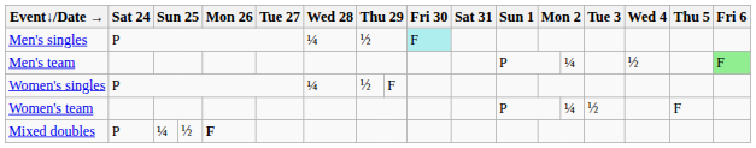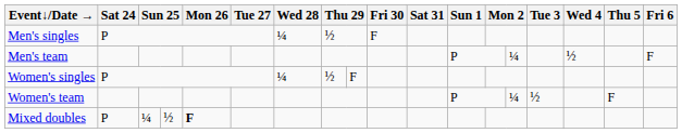Men's singles | Fri 30: paleturquoise background -> no background
Men's team | Fri 6: lightgreen background -> no background
